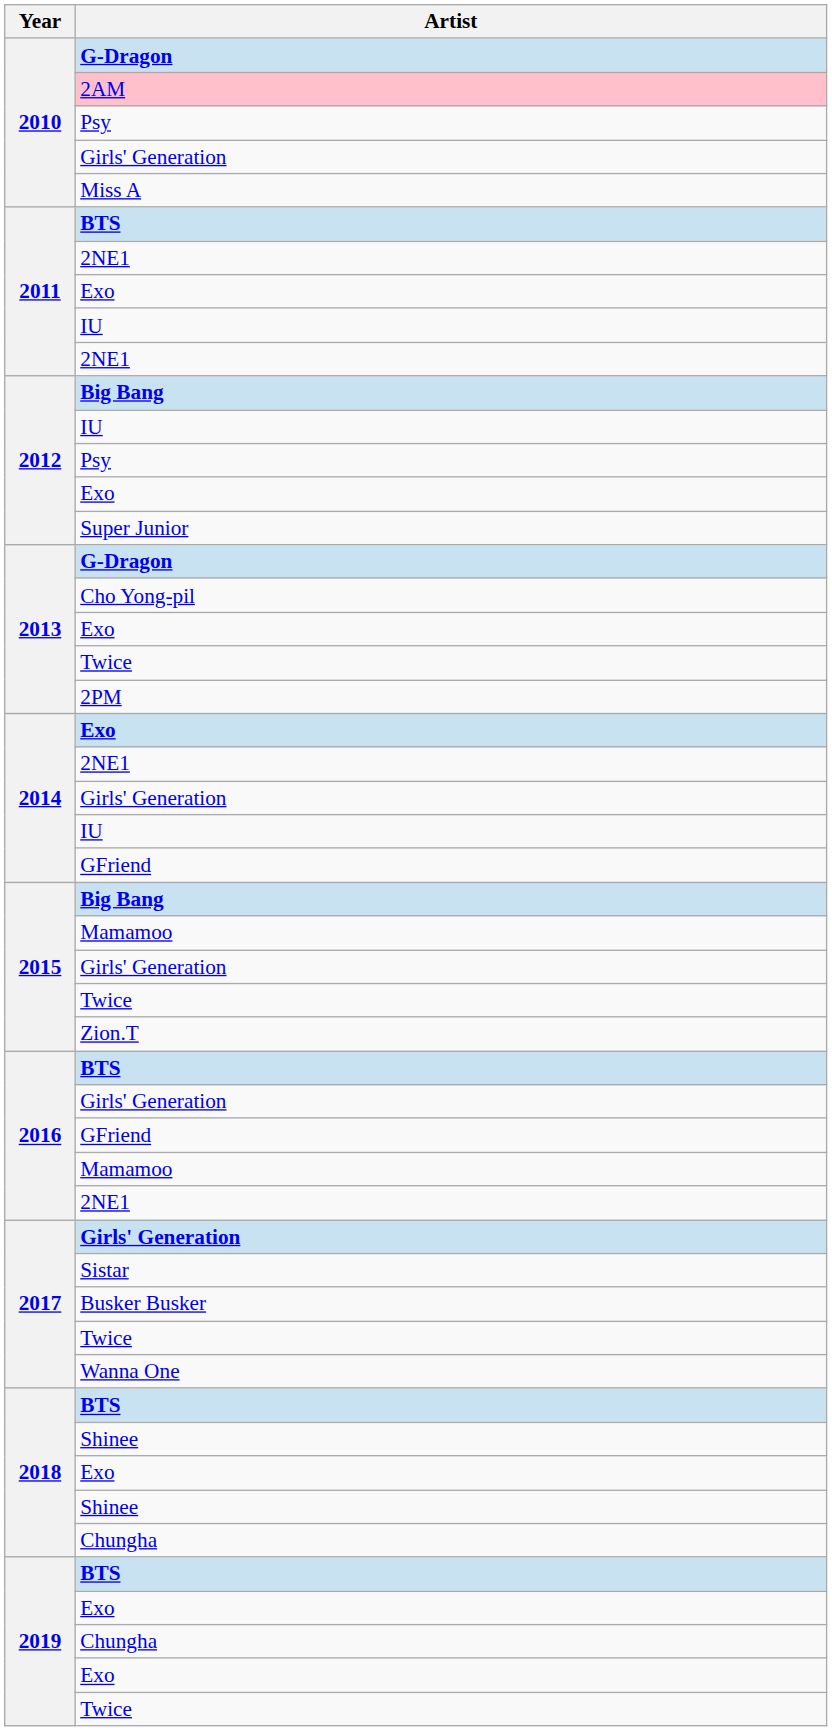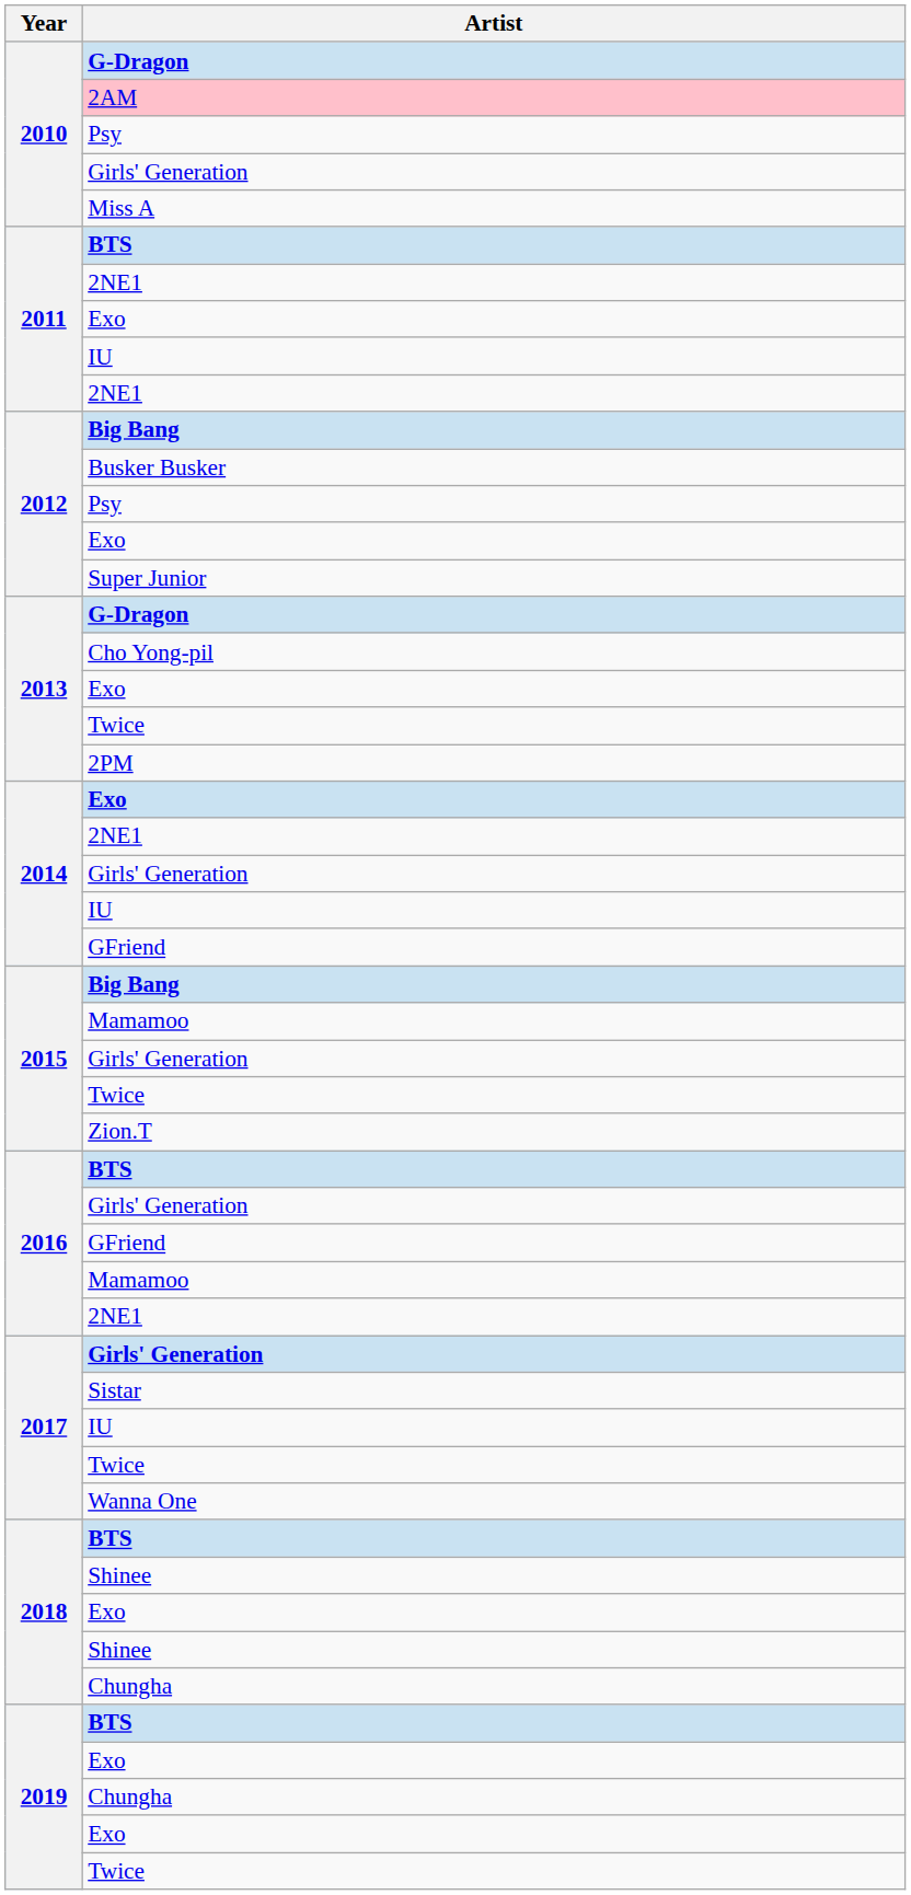row 13 | Artist: IU -> Busker Busker
row 39 | Artist: Busker Busker -> IU
